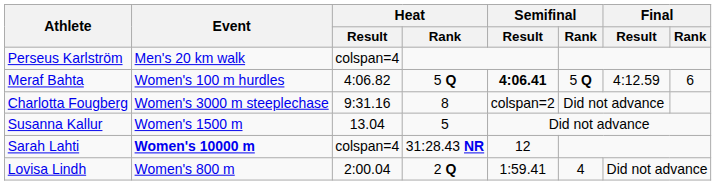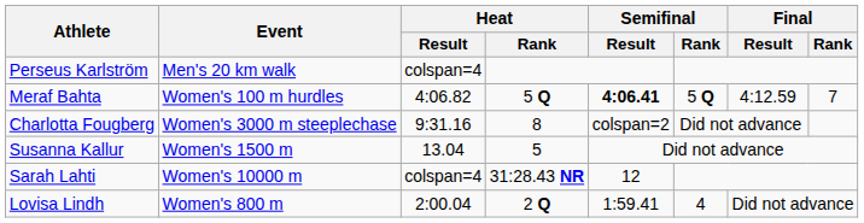Meraf Bahta | Final / Rank: 6 -> 7
Sarah Lahti | Event: bold -> normal
